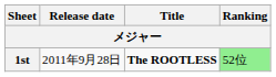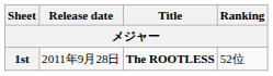1st | Ranking: lightgreen background -> no background
